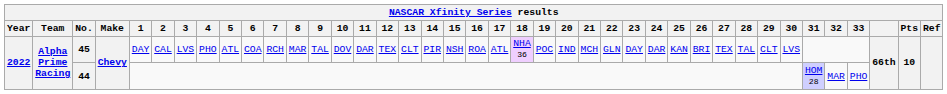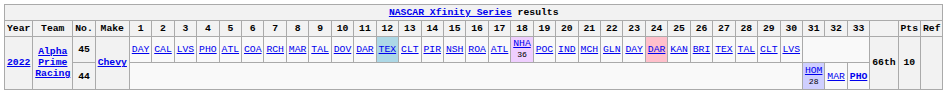45 | 12: no background -> lightblue background
45 | 24: no background -> pink background
44 | 33: normal -> bold
